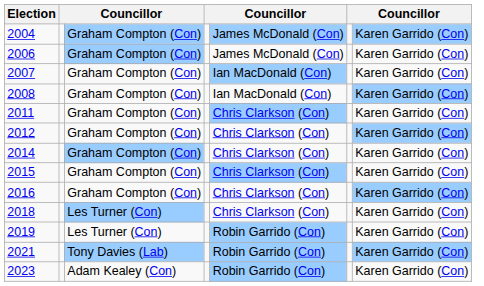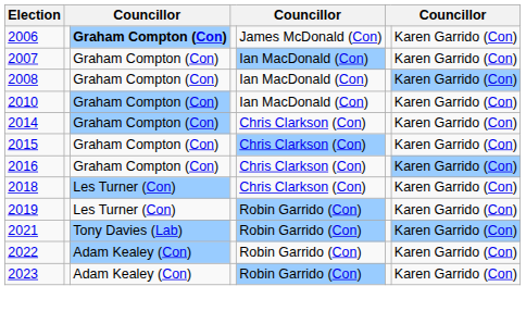- row: 2004 | Graham Compton (Con) | James McDonald (Con) | Karen Garrido (Con)
2006 | column 3: normal -> bold
+ row: 2010 | Graham Compton (Con) | Ian MacDonald (Con) | Karen Garrido (Con)
- row: 2011 | Graham Compton (Con) | Chris Clarkson (Con) | Karen Garrido (Con)
- row: 2012 | Graham Compton (Con) | Chris Clarkson (Con) | Karen Garrido (Con)
+ row: 2022 | Adam Kealey (Con) | Robin Garrido (Con) | Karen Garrido (Con)
